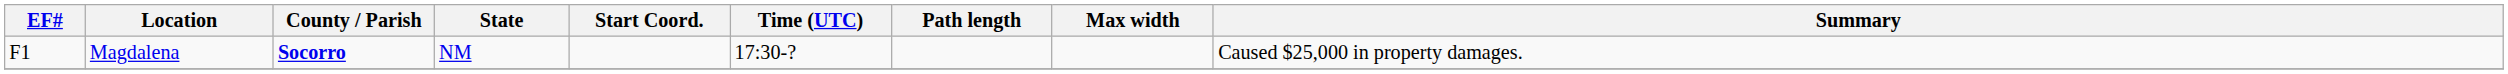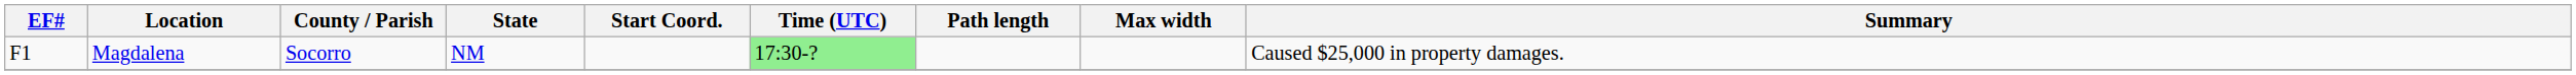Magdalena | County / Parish: bold -> normal
Magdalena | Time (UTC): no background -> lightgreen background
